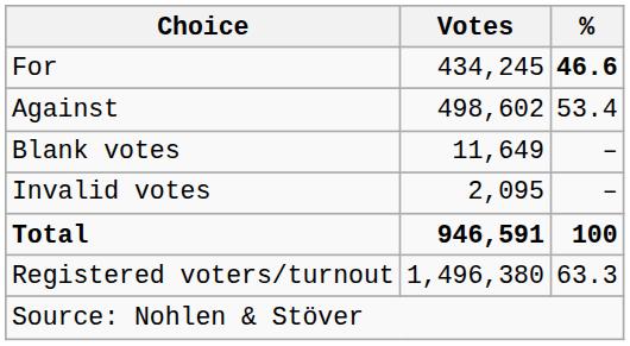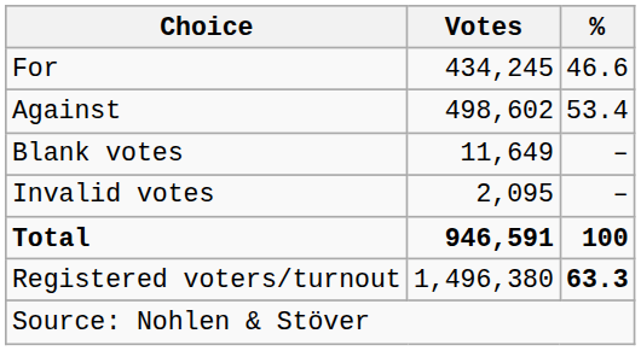For | %: bold -> normal
Registered voters/turnout | %: normal -> bold
